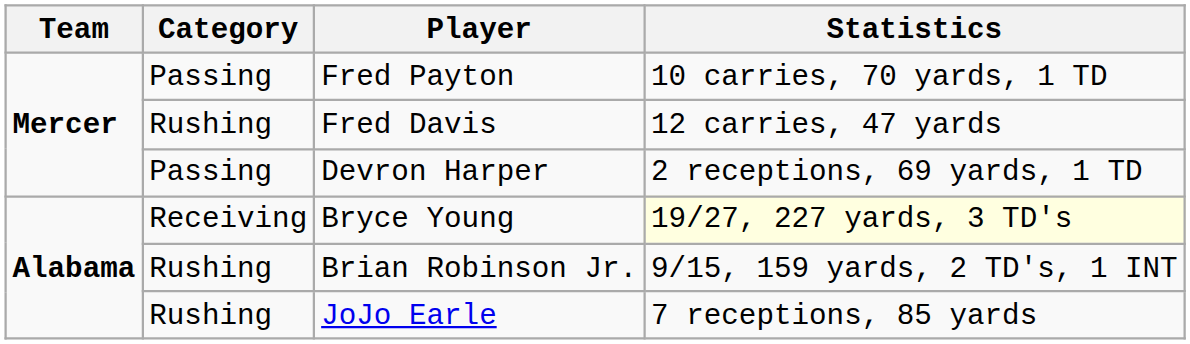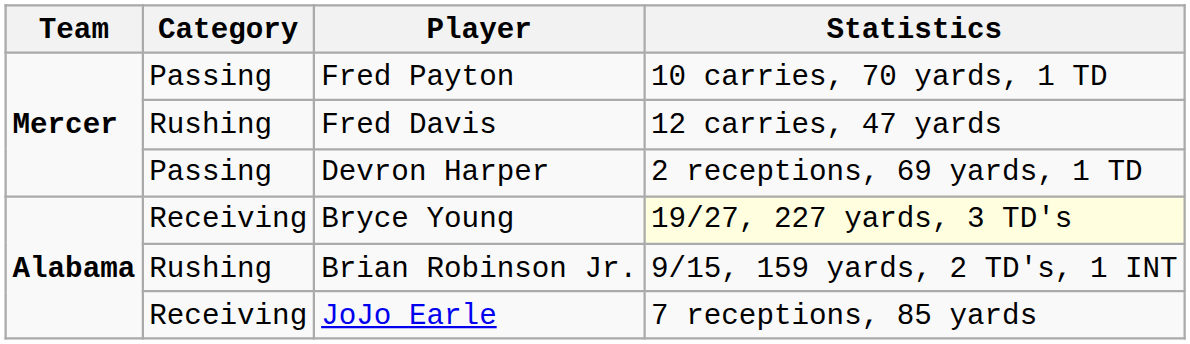JoJo Earle | Category: Rushing -> Receiving
